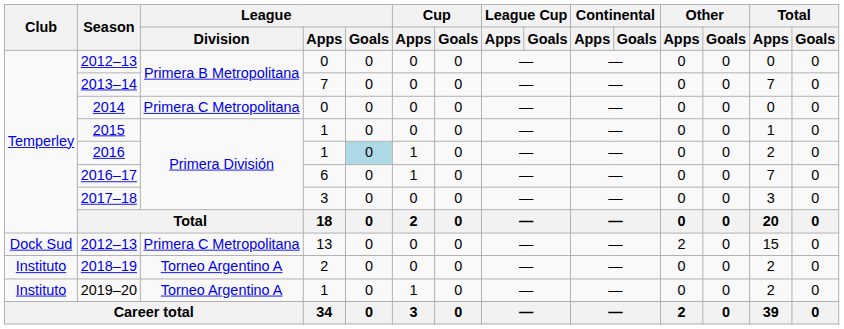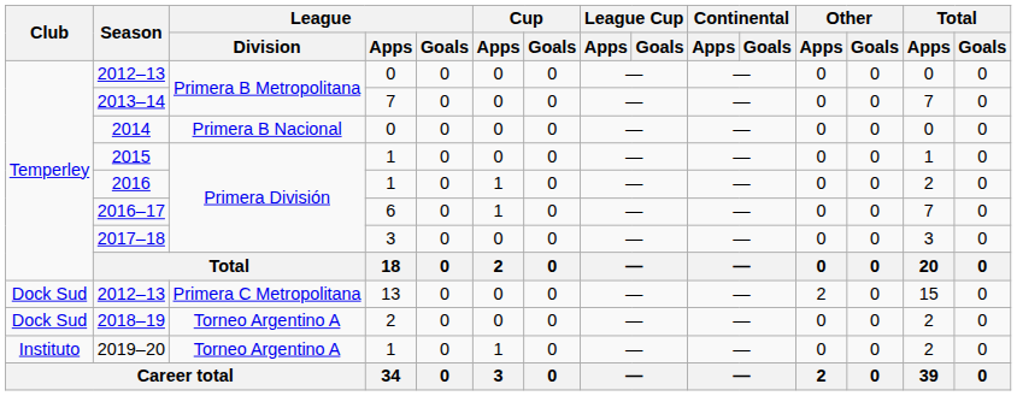2014 | League / Division: Primera C Metropolitana -> Primera B Nacional
2016 | League / Goals: lightblue background -> no background
2018–19 | Club: Instituto -> Dock Sud
